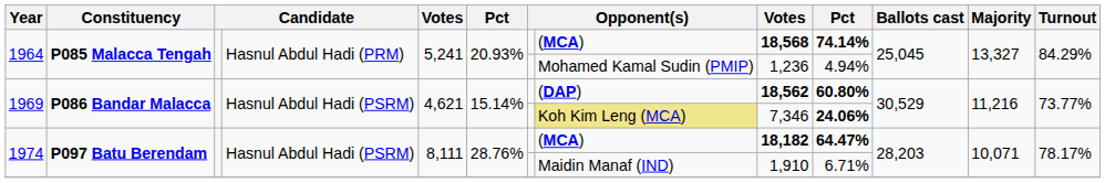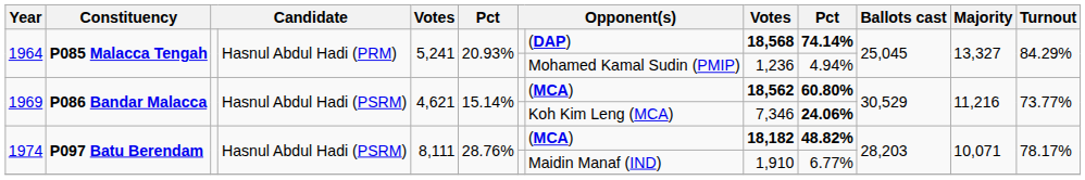row 2 | column 8: (MCA) -> (DAP)
row 4 | column 8: (DAP) -> (MCA)
row 5 | column 8: khaki background -> no background
row 6 | column 10: 64.47% -> 48.82%
row 7 | column 10: 6.71% -> 6.77%
